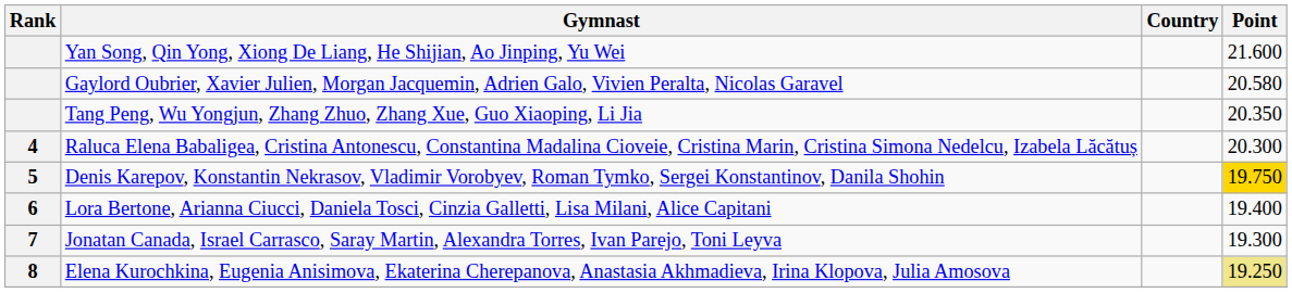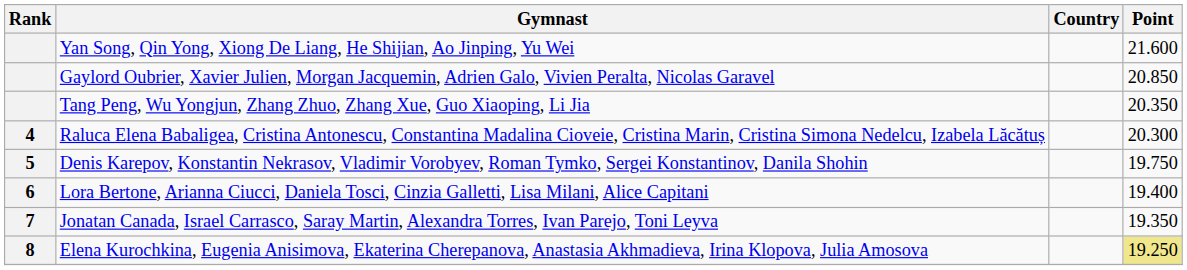row 3 | Point: 20.580 -> 20.850
row 6 | Point: gold background -> no background
row 8 | Point: 19.300 -> 19.350
